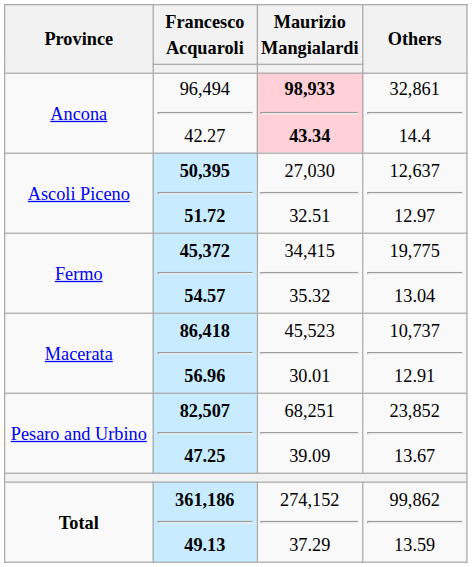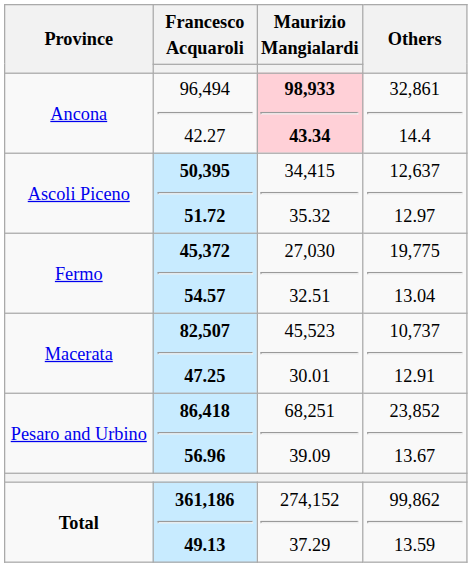Ascoli Piceno | Maurizio Mangialardi: 27,030 32.51 -> 34,415 35.32
Fermo | Maurizio Mangialardi: 34,415 35.32 -> 27,030 32.51
Macerata | Francesco Acquaroli: 86,418 56.96 -> 82,507 47.25
Pesaro and Urbino | Francesco Acquaroli: 82,507 47.25 -> 86,418 56.96
